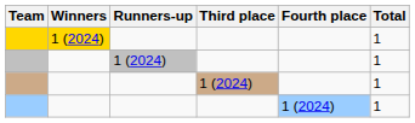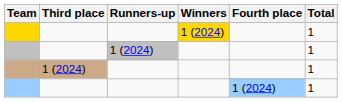columns swapped: Winners <-> Third place
